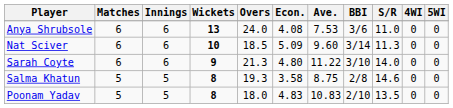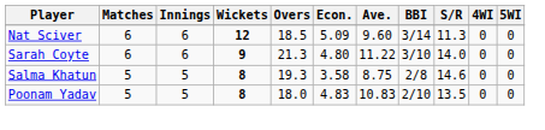- row: Anya Shrubsole | 6 | 6 | 13 | 24.0 | 4.08 | 7.53 | 3/6 | 11.0 | 0 | 0
Nat Sciver | Wickets: 10 -> 12
